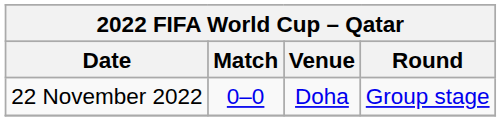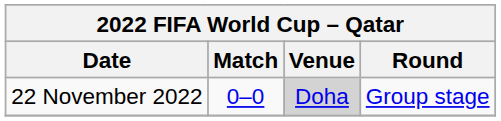22 November 2022 | Venue: no background -> lightgrey background
